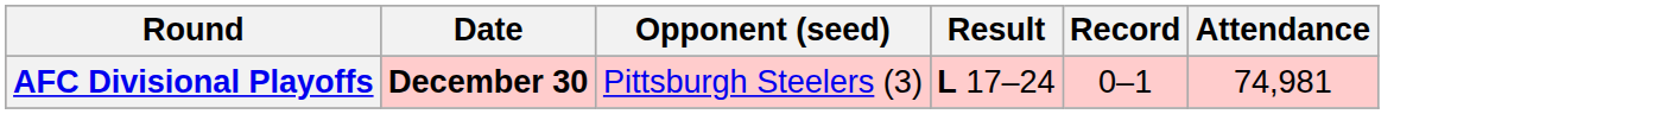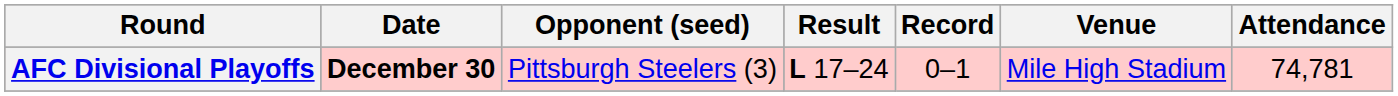+ column: Venue | Mile High Stadium
AFC Divisional Playoffs | Attendance: 74,981 -> 74,781
